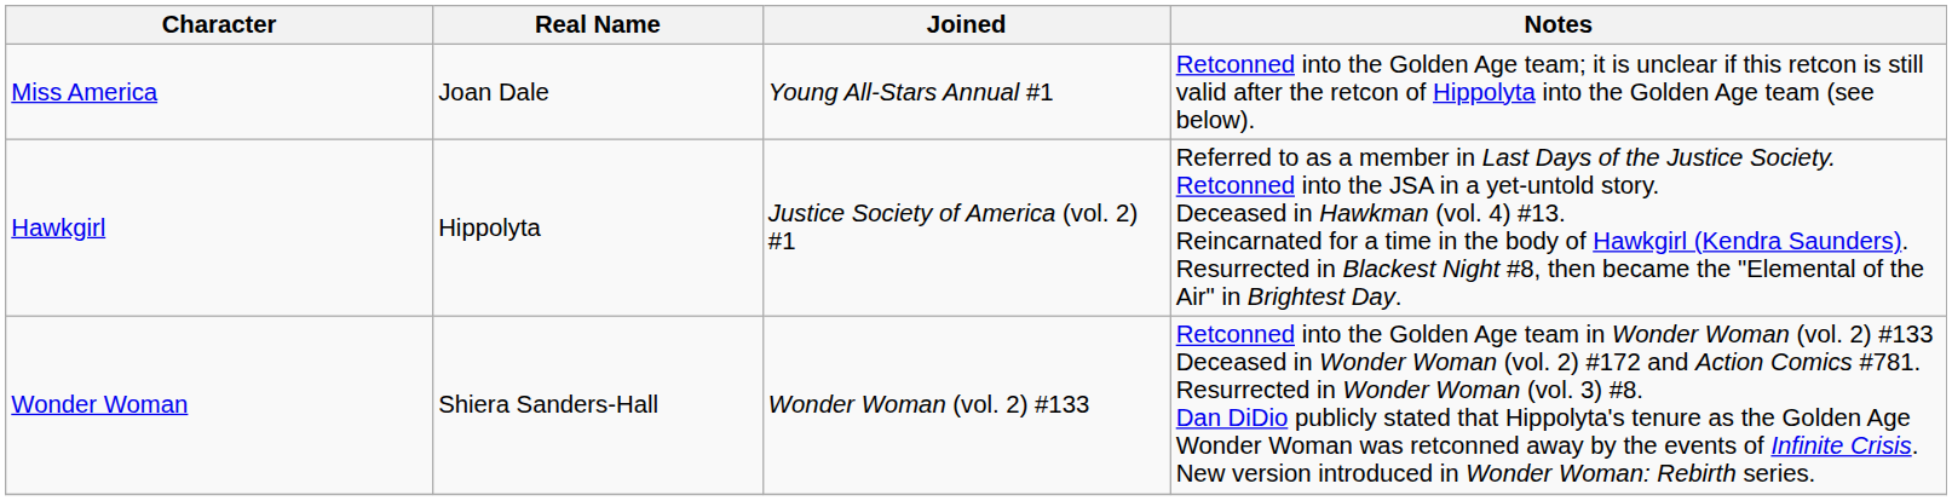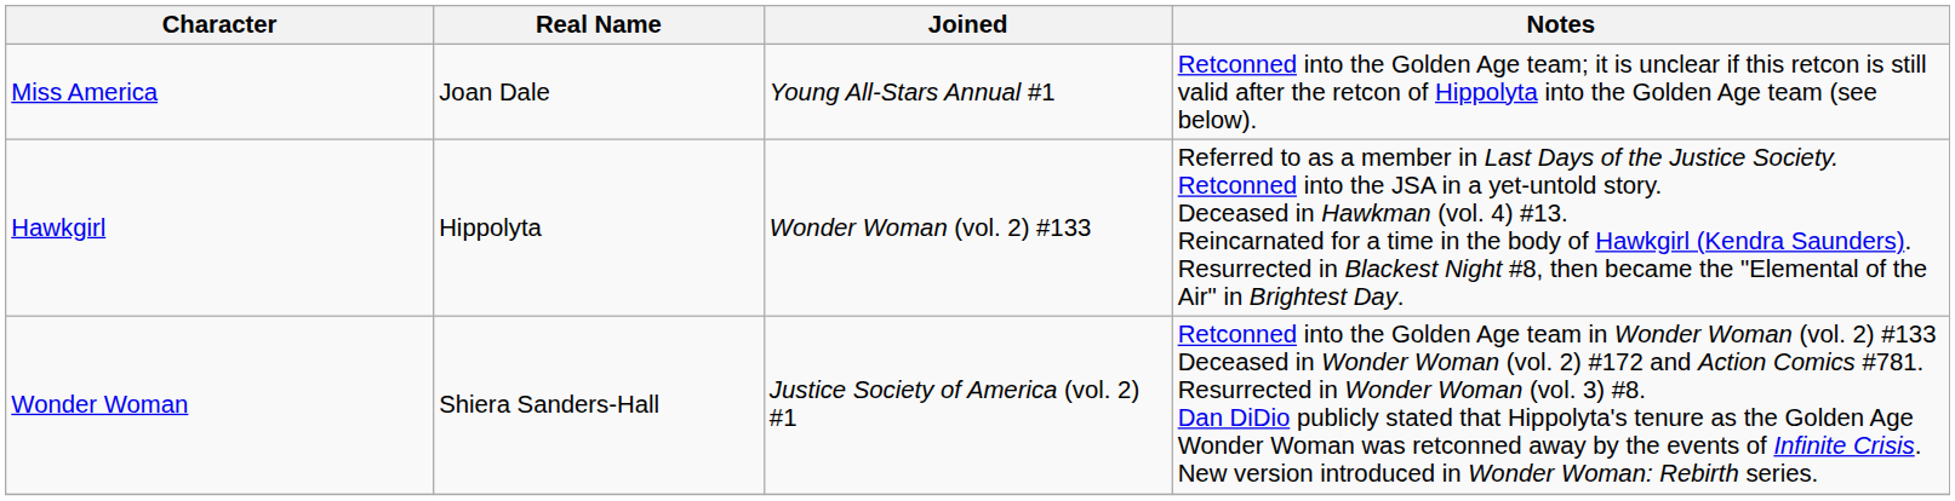Hawkgirl | Joined: Justice Society of America (vol. 2) #1 -> Wonder Woman (vol. 2) #133
Wonder Woman | Joined: Wonder Woman (vol. 2) #133 -> Justice Society of America (vol. 2) #1
